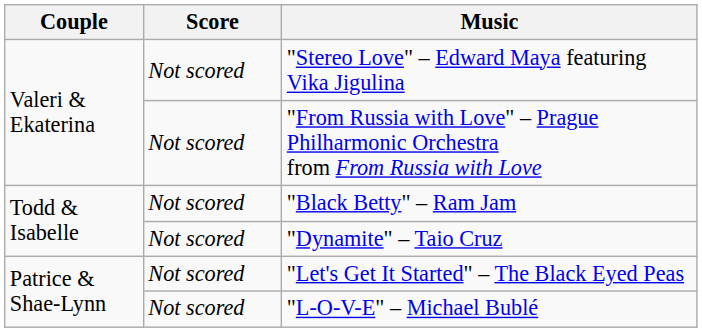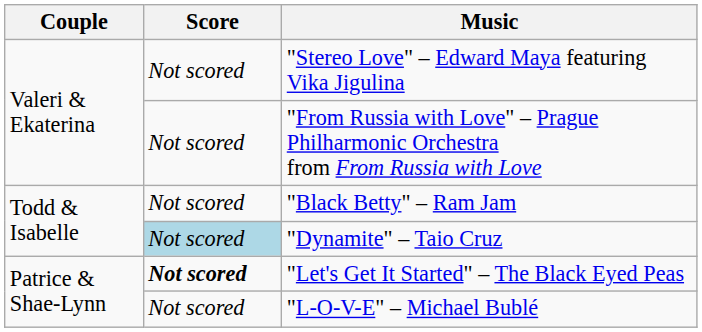"Dynamite" – Taio Cruz | Score: no background -> lightblue background
"Let's Get It Started" – The Black Eyed Peas | Score: normal -> bold
